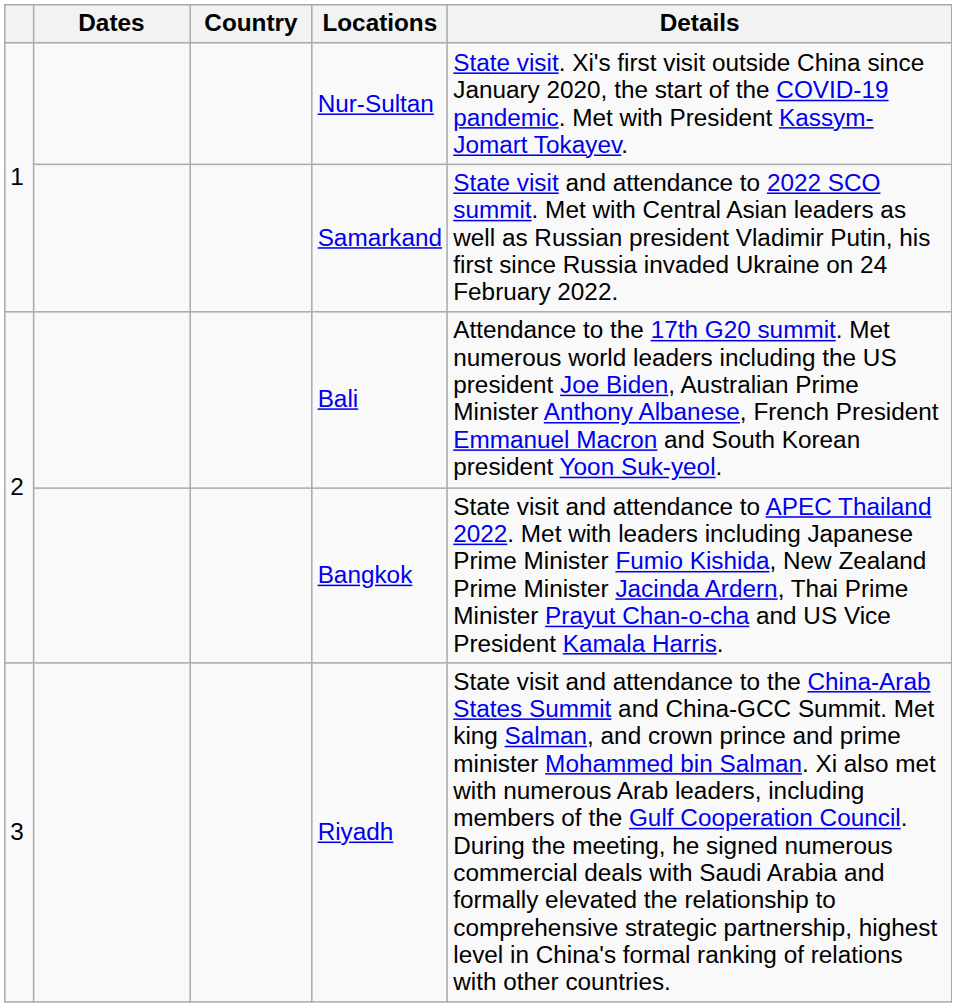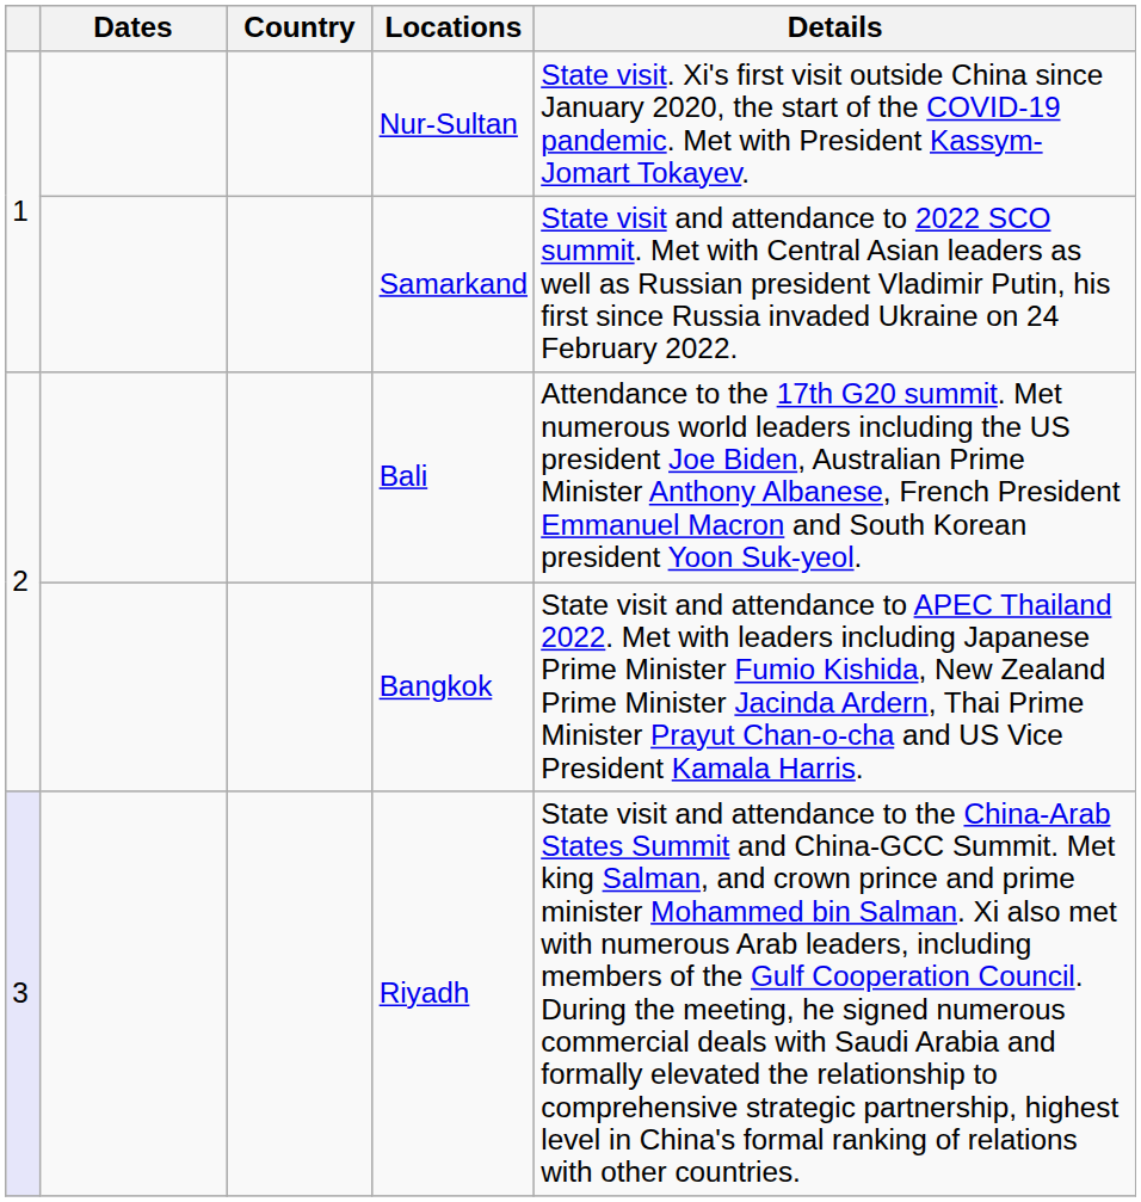Riyadh | column 1: no background -> lavender background
